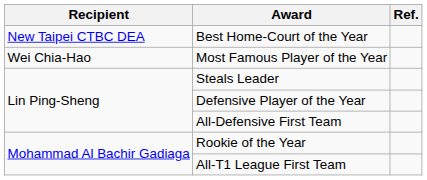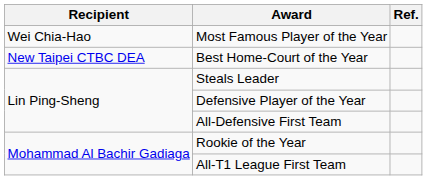rows swapped: Most Famous Player of the Year <-> Best Home-Court of the Year
